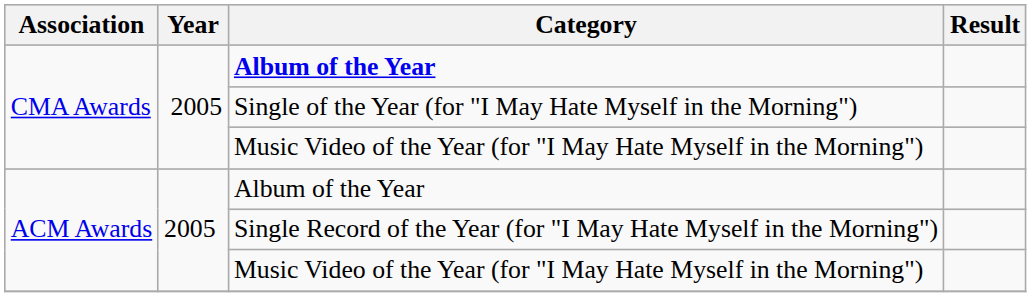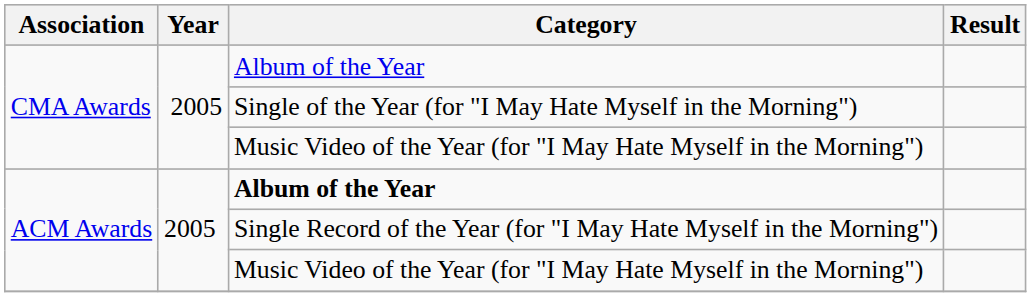CMA Awards / Album of the Year | Category: bold -> normal
ACM Awards / Album of the Year | Category: normal -> bold
